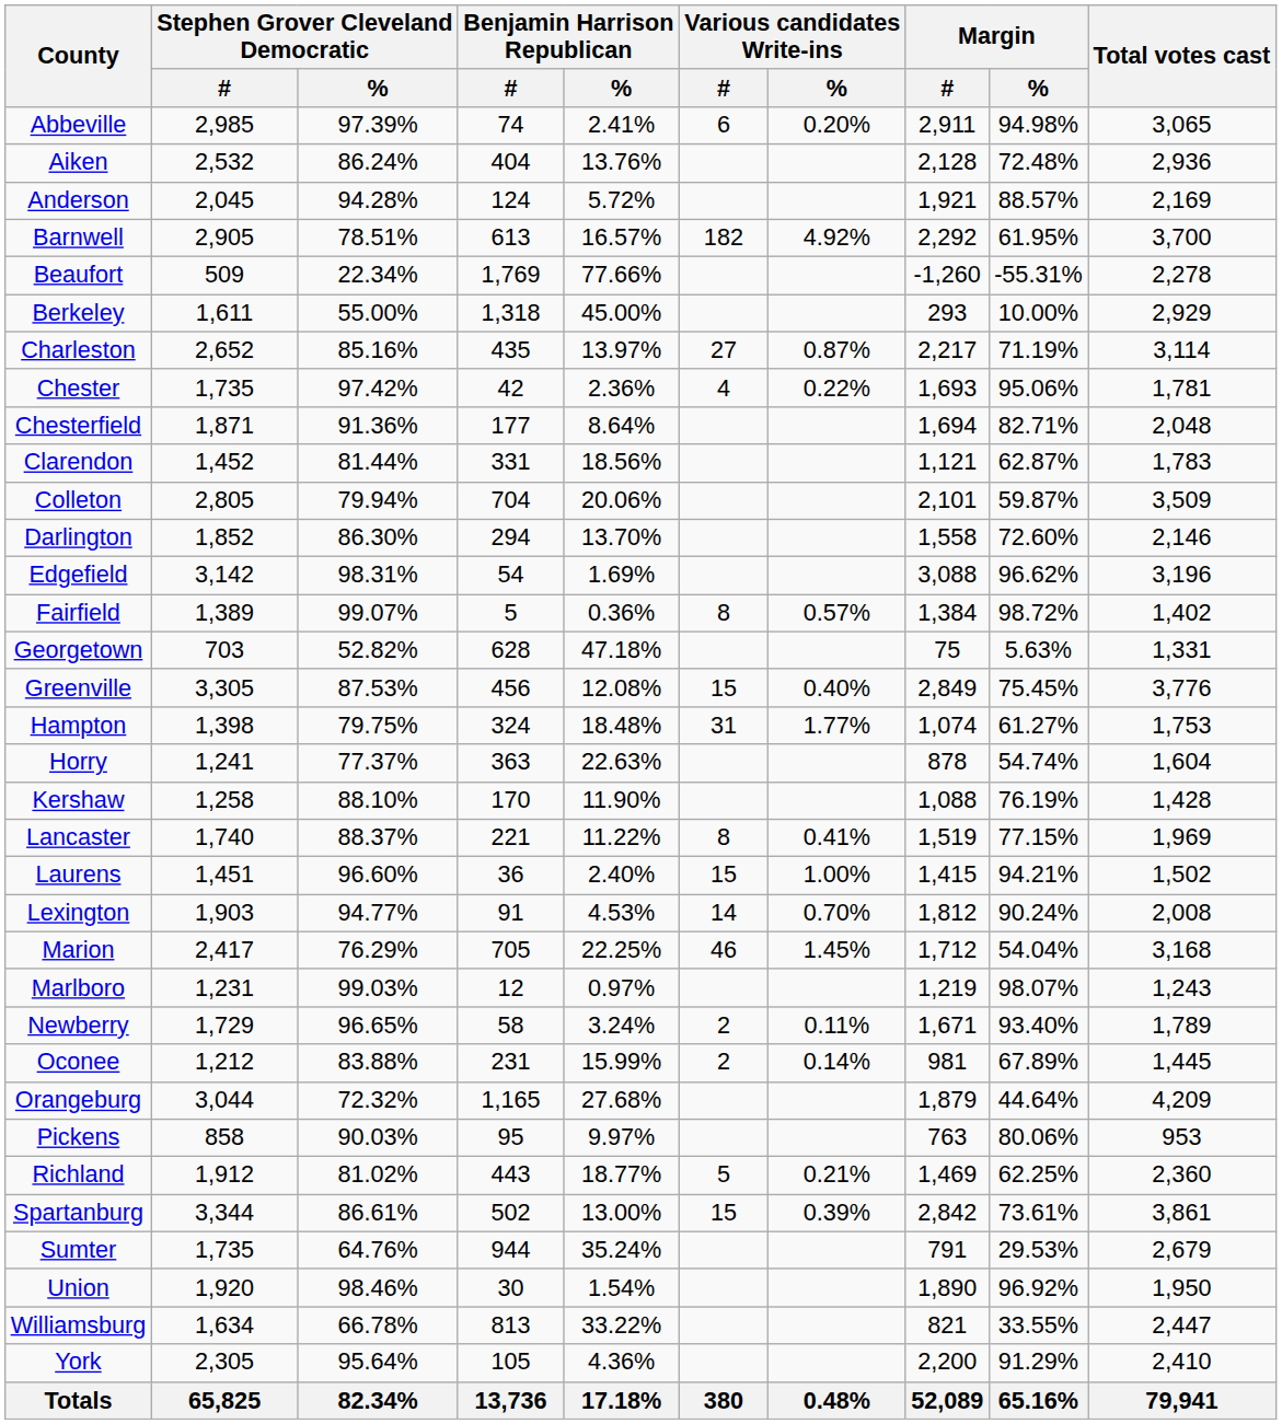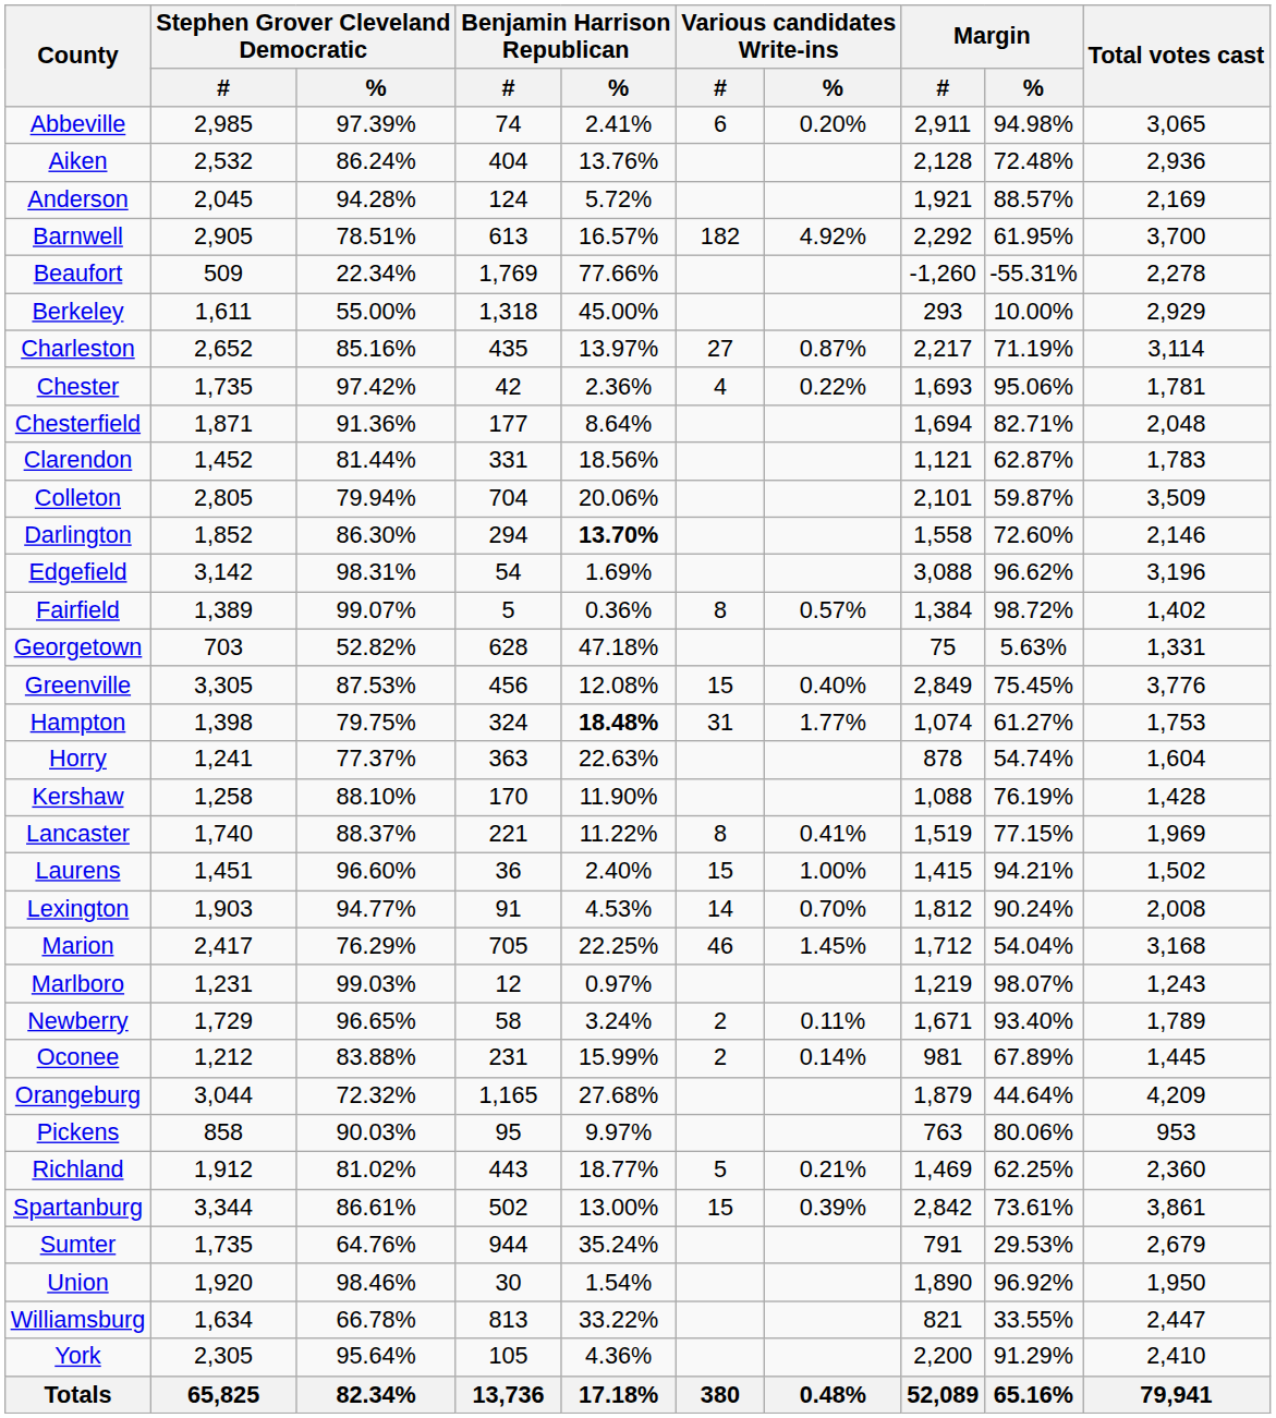Darlington | Benjamin Harrison Republican / %: normal -> bold
Hampton | Benjamin Harrison Republican / %: normal -> bold
